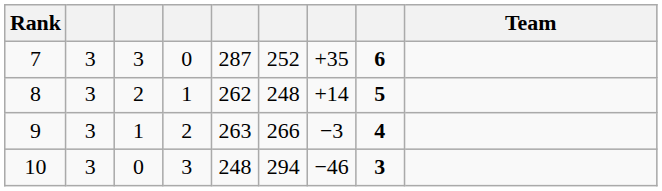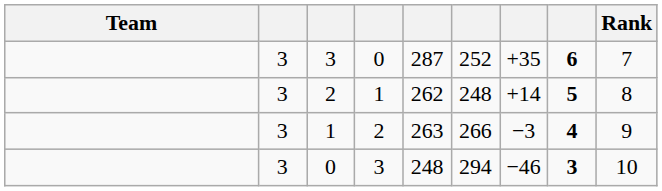columns swapped: Team <-> Rank
